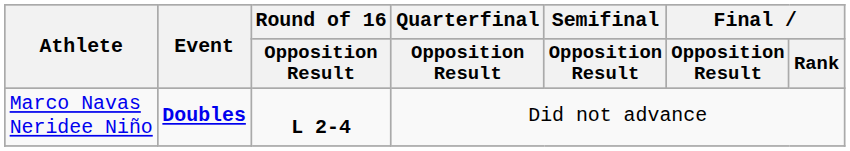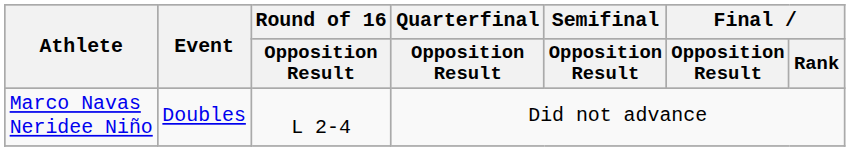Marco Navas Neridee Niño | Event: bold -> normal
Marco Navas Neridee Niño | Round of 16 / Opposition Result: bold -> normal
